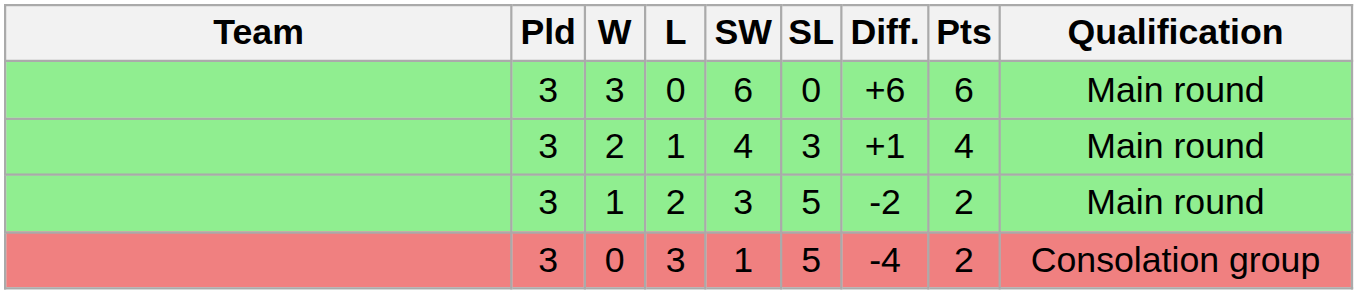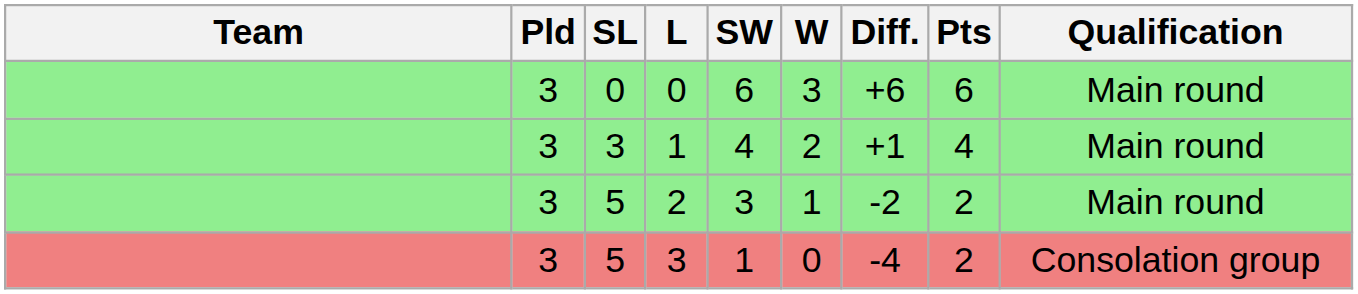columns swapped: W <-> SL
